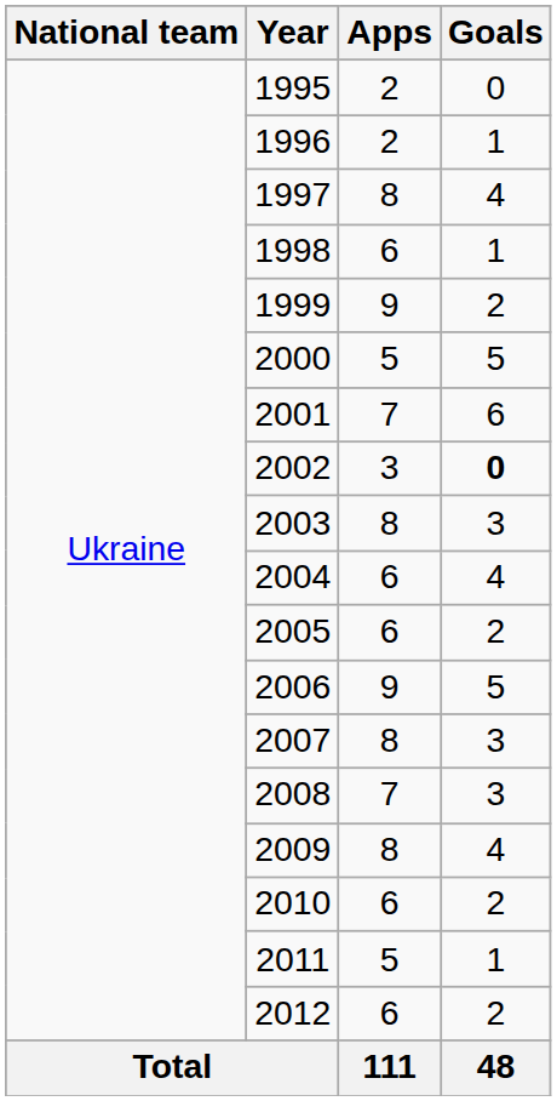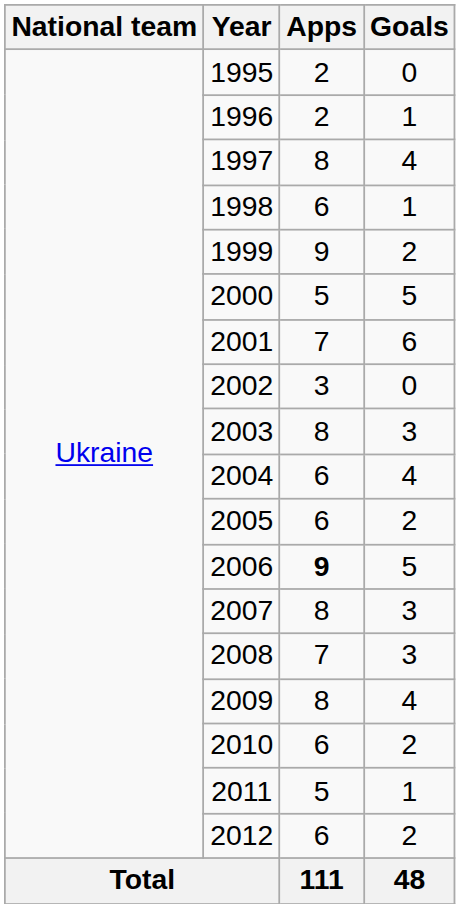2002 | Goals: bold -> normal
2006 | Apps: normal -> bold
